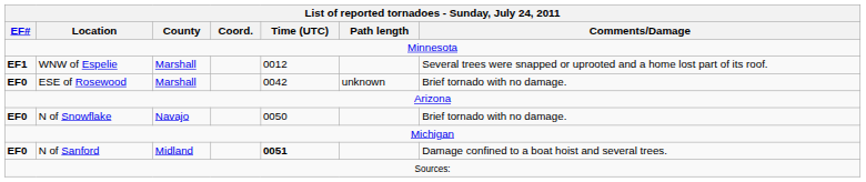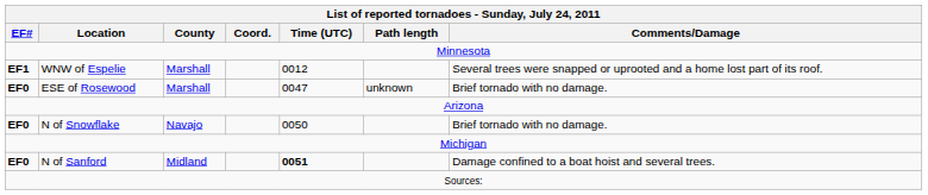ESE of Rosewood | Time (UTC): 0042 -> 0047
